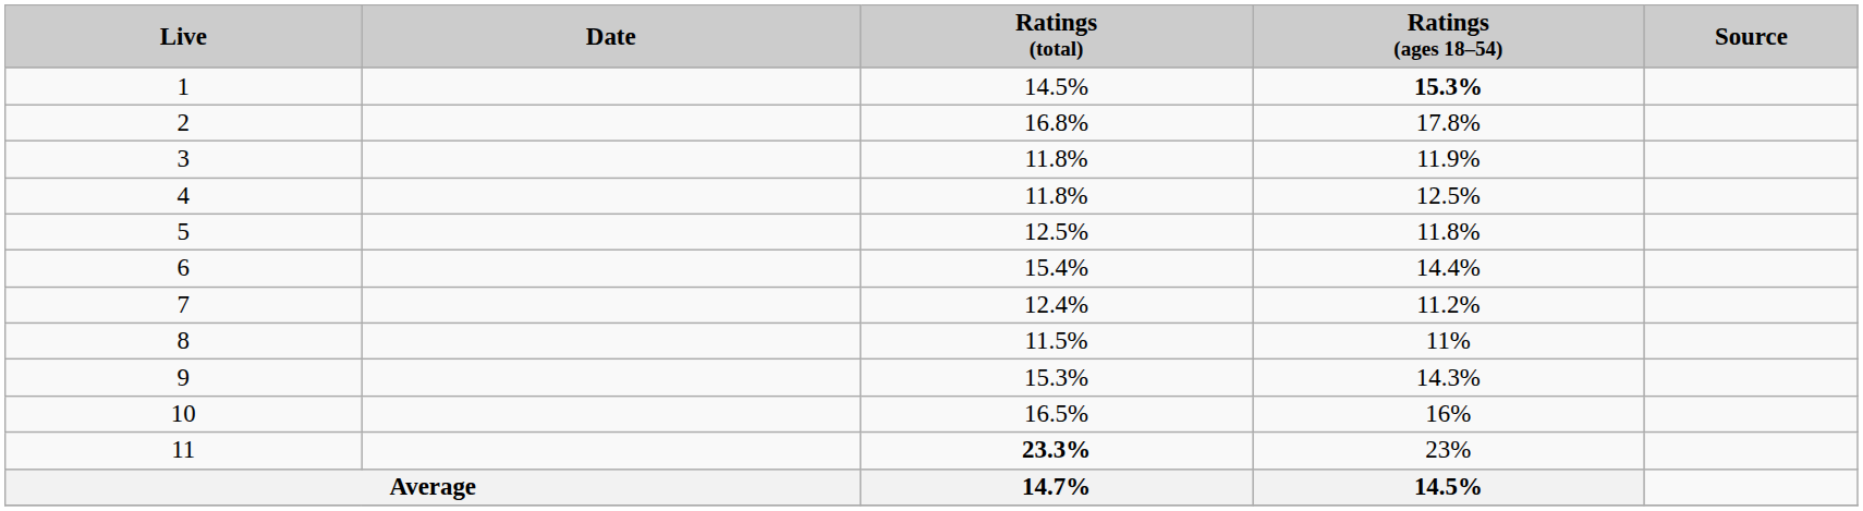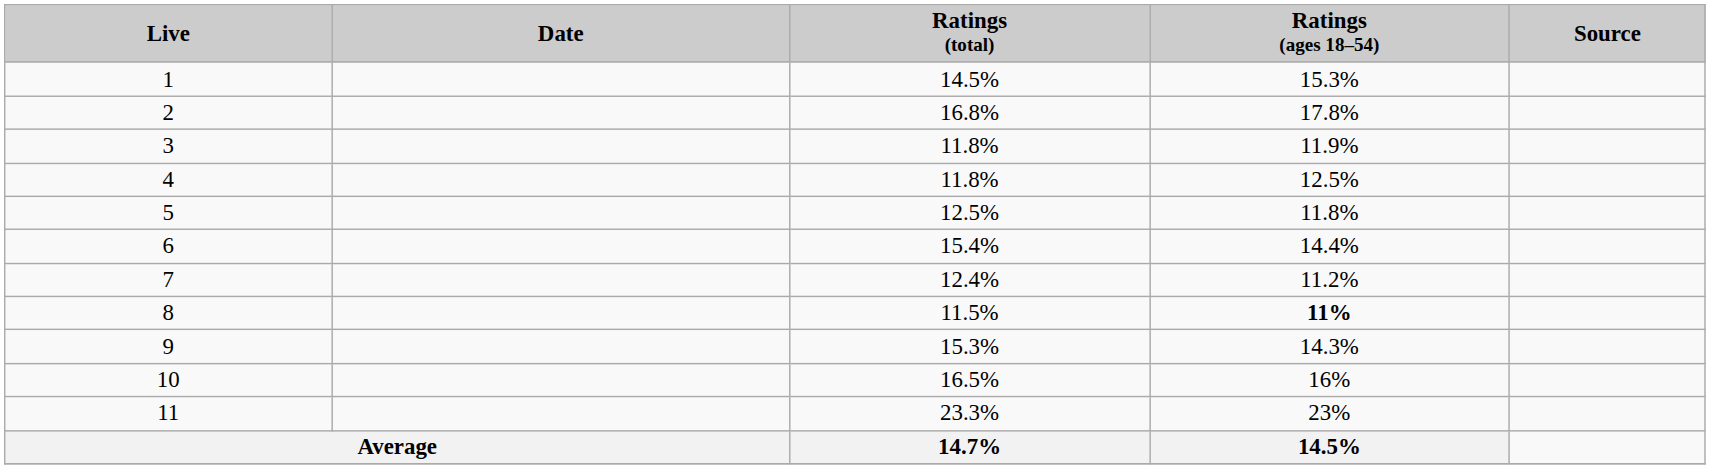1 | Ratings (ages 18–54): bold -> normal
8 | Ratings (ages 18–54): normal -> bold
11 | Ratings (total): bold -> normal
